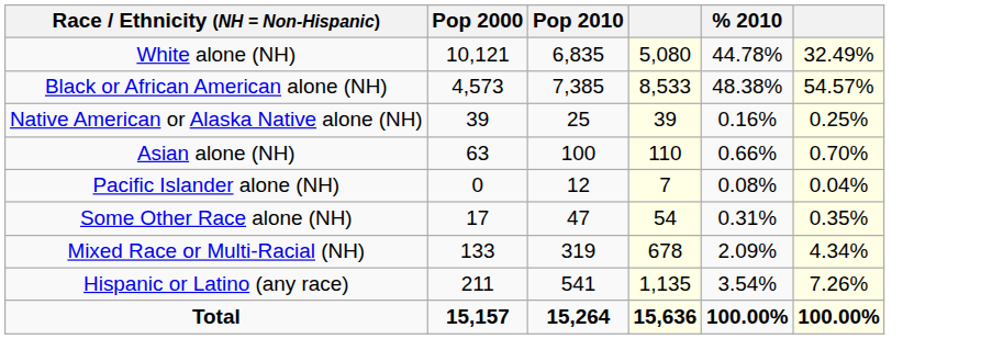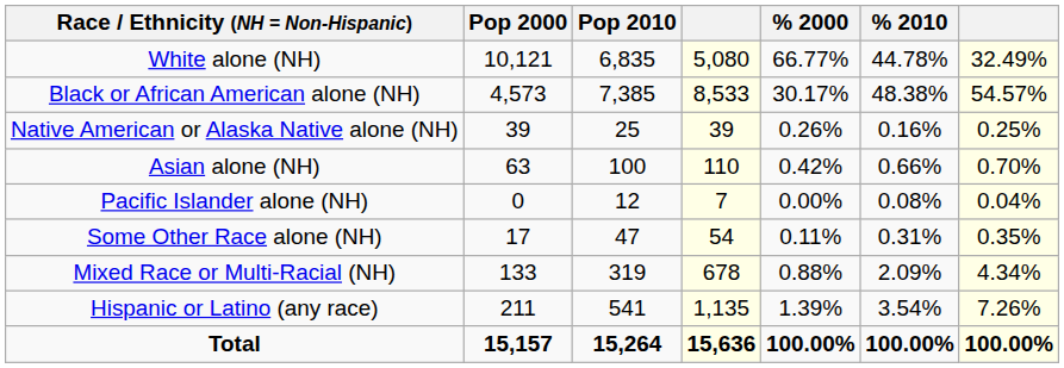+ column: % 2000 | 66.77% | 30.17% | 0.26% | 0.42% | 0.00% | 0.11% | 0.88% | 1.39% | 100.00%
